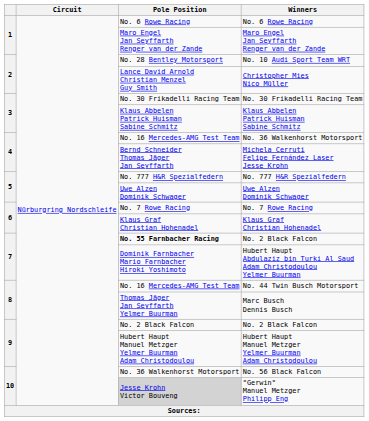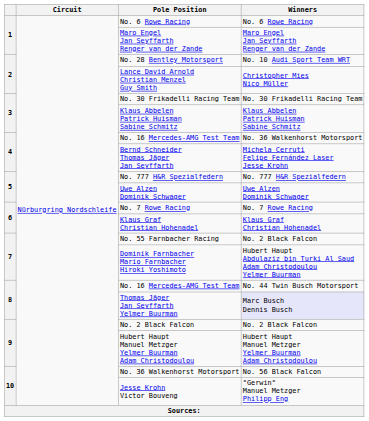No. 55 Farnbacher Racing | Pole Position: bold -> normal
Thomas Jäger Jan Seyffarth Yelmer Buurman | Winners: no background -> lavender background
Jesse Krohn Victor Bouveng | Pole Position: lightgrey background -> no background
